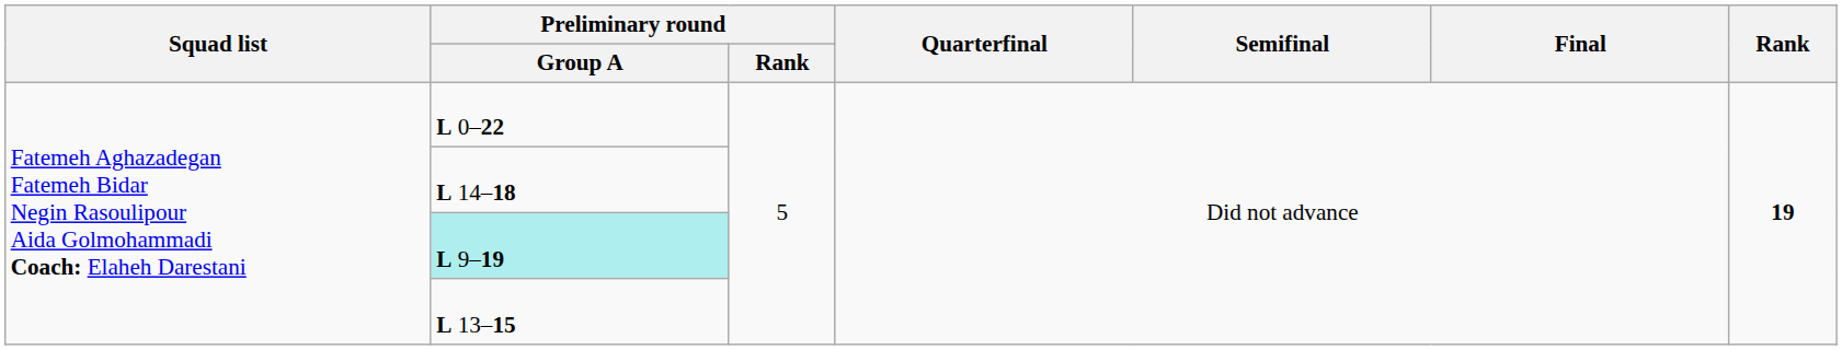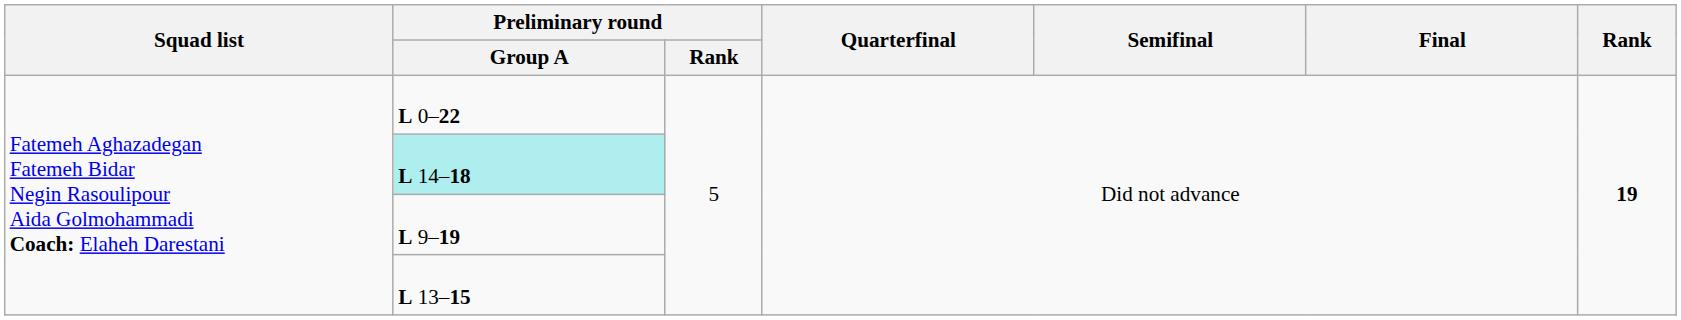L 14–18 | Preliminary round / Group A: no background -> paleturquoise background
L 9–19 | Preliminary round / Group A: paleturquoise background -> no background
